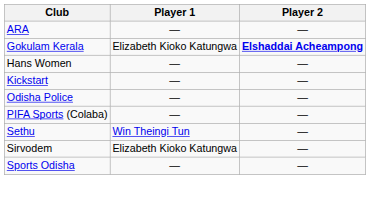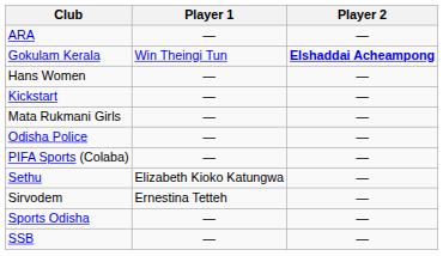Gokulam Kerala | Player 1: Elizabeth Kioko Katungwa -> Win Theingi Tun
+ row: Mata Rukmani Girls | — | —
Sethu | Player 1: Win Theingi Tun -> Elizabeth Kioko Katungwa
Sirvodem | Player 1: Elizabeth Kioko Katungwa -> Ernestina Tetteh
+ row: SSB | — | —
